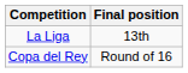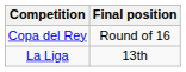rows swapped: La Liga <-> Copa del Rey
